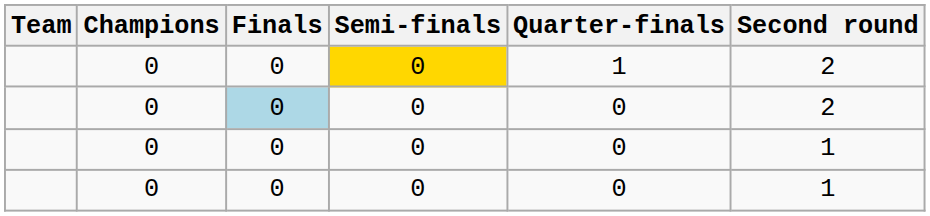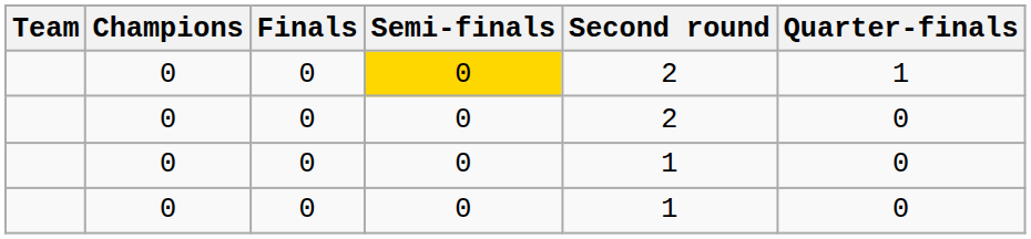columns swapped: Quarter-finals <-> Second round
row 3 | Finals: lightblue background -> no background
